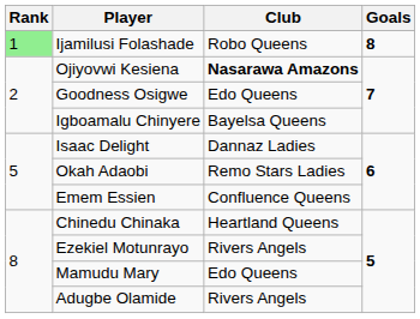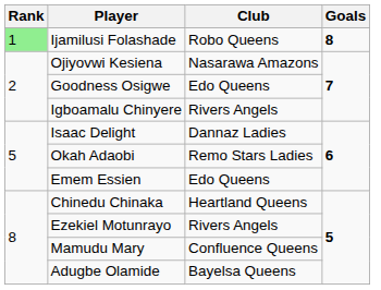Ojiyovwi Kesiena | Club: bold -> normal
Igboamalu Chinyere | Club: Bayelsa Queens -> Rivers Angels
Emem Essien | Club: Confluence Queens -> Edo Queens
Mamudu Mary | Club: Edo Queens -> Confluence Queens
Adugbe Olamide | Club: Rivers Angels -> Bayelsa Queens
